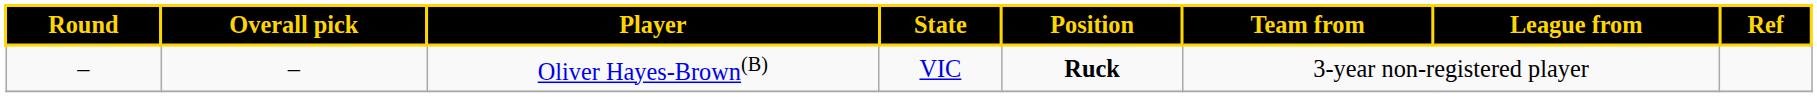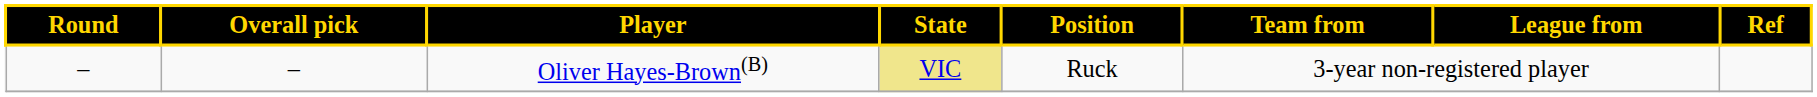Oliver Hayes-Brown(B) | State: no background -> khaki background
Oliver Hayes-Brown(B) | Position: bold -> normal
